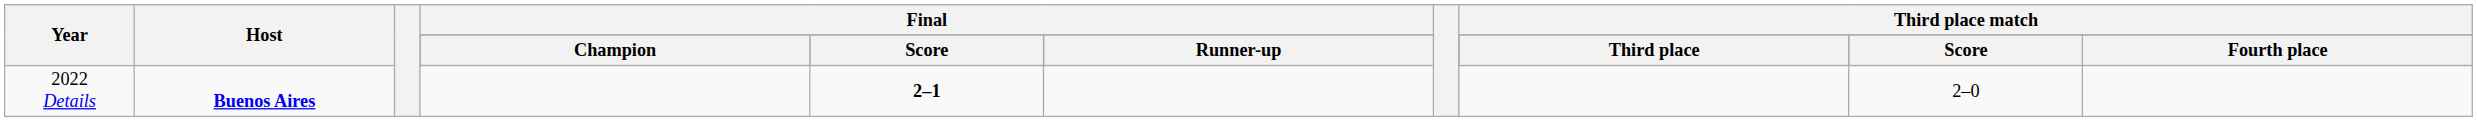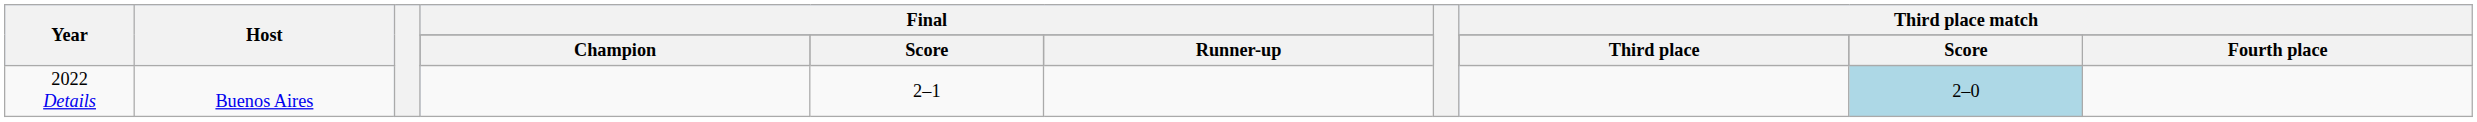2022 Details | Host: bold -> normal
2022 Details | Final / Score: bold -> normal
2022 Details | Third place match / Score: no background -> lightblue background
